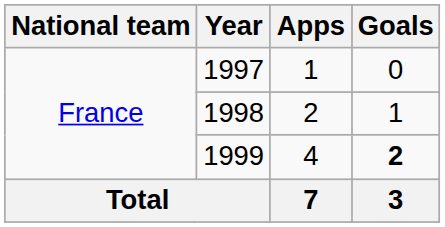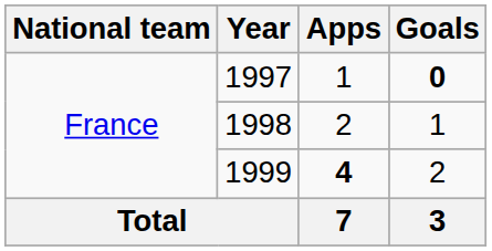1997 | Goals: normal -> bold
1999 | Apps: normal -> bold
1999 | Goals: bold -> normal
